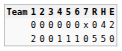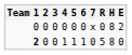row 2 | H: 4 -> 8
row 3 | 1: normal -> bold
row 3 | H: 5 -> 8
